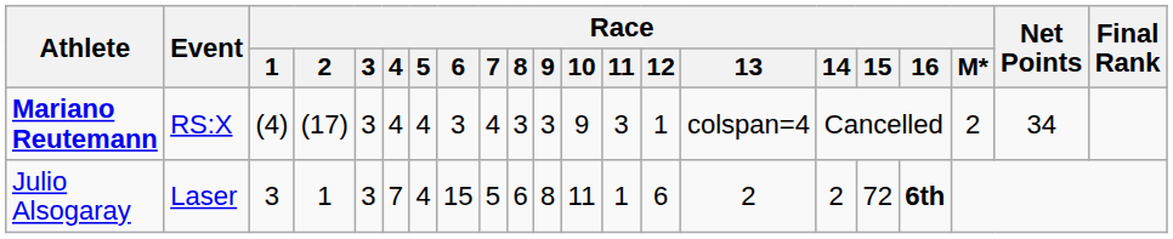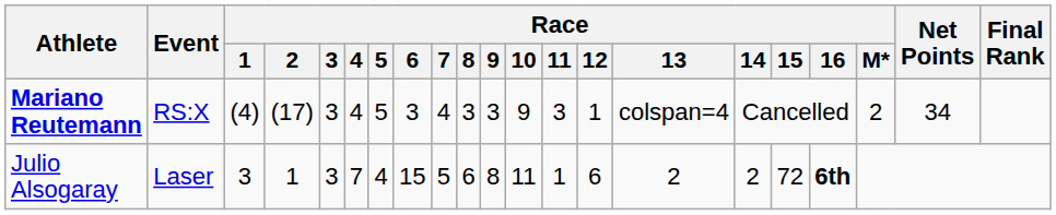Mariano Reutemann | Race / 5: 4 -> 5
